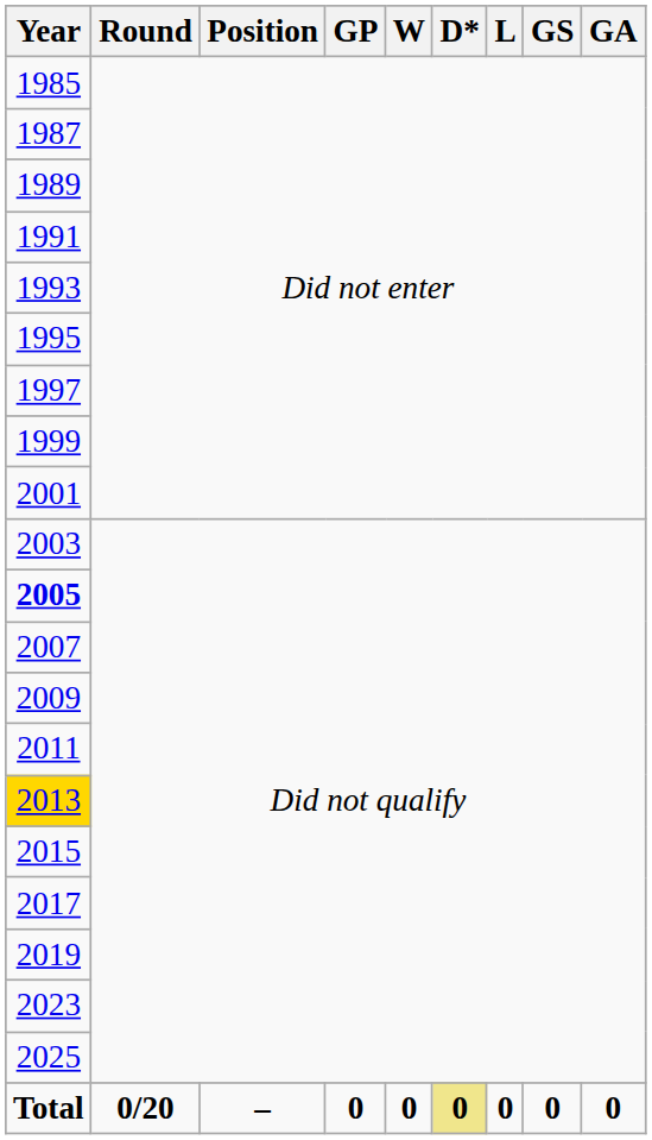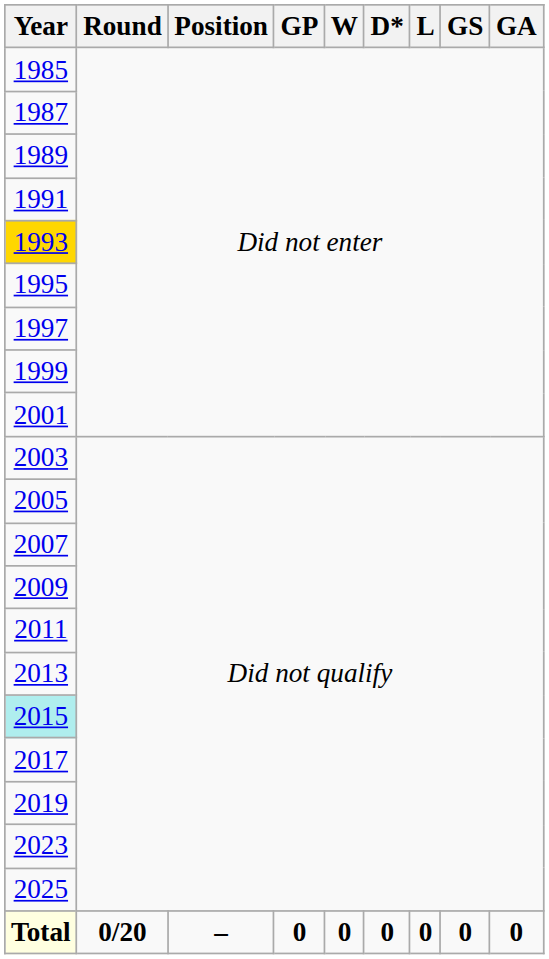1993 | Year: no background -> gold background
2005 | Year: bold -> normal
2013 | Year: gold background -> no background
2015 | Year: no background -> paleturquoise background
Total | Year: no background -> lightyellow background
Total | D*: khaki background -> no background
